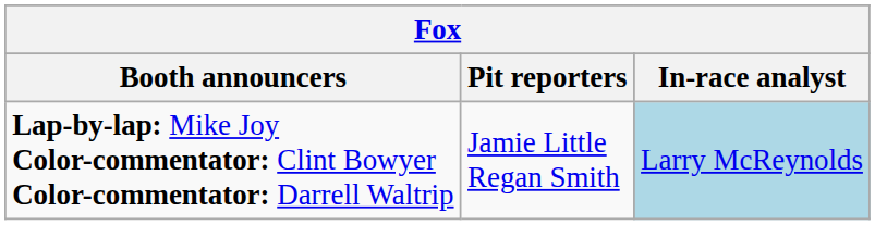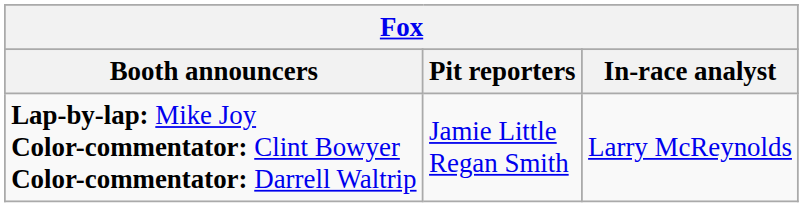row 3 | In-race analyst: lightblue background -> no background
